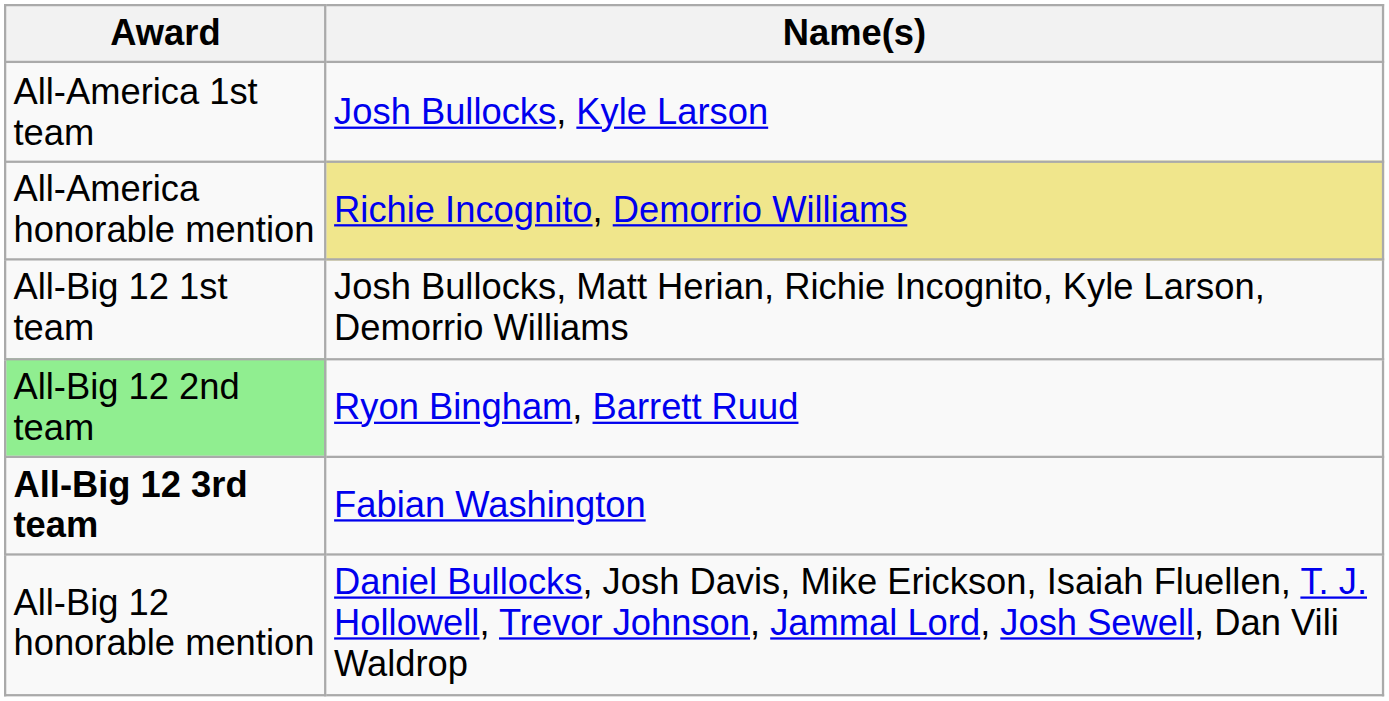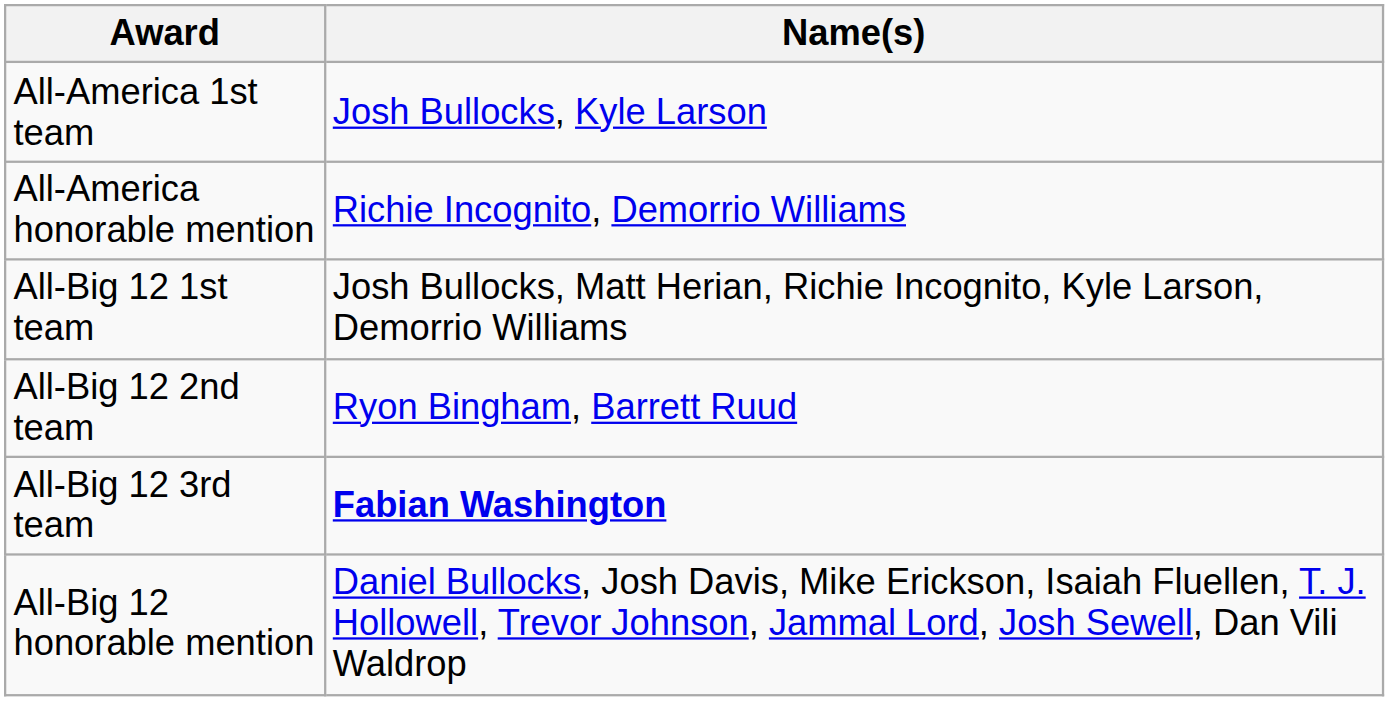row 3 | Name(s): khaki background -> no background
row 5 | Award: lightgreen background -> no background
row 6 | Award: bold -> normal
row 6 | Name(s): normal -> bold
